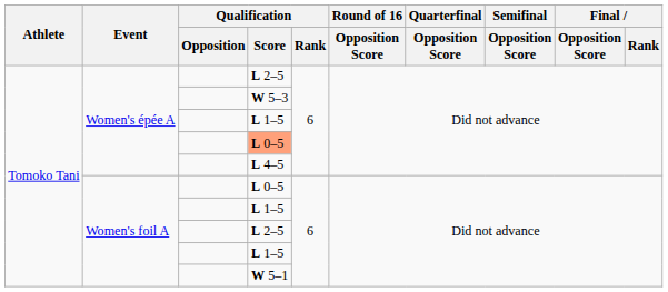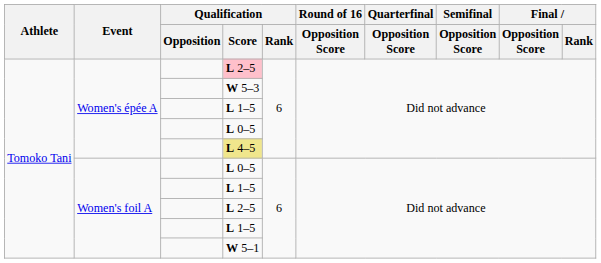Women's épée A / L 2–5 | Qualification / Score: no background -> pink background
Women's épée A / L 0–5 | Qualification / Score: lightsalmon background -> no background
L 4–5 | Qualification / Score: no background -> khaki background
